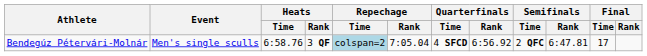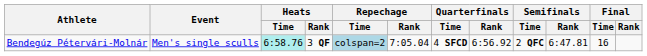Bendegúz Pétervári-Molnár | Heats / Time: no background -> paleturquoise background
Bendegúz Pétervári-Molnár | Final / Time: 17 -> 16
